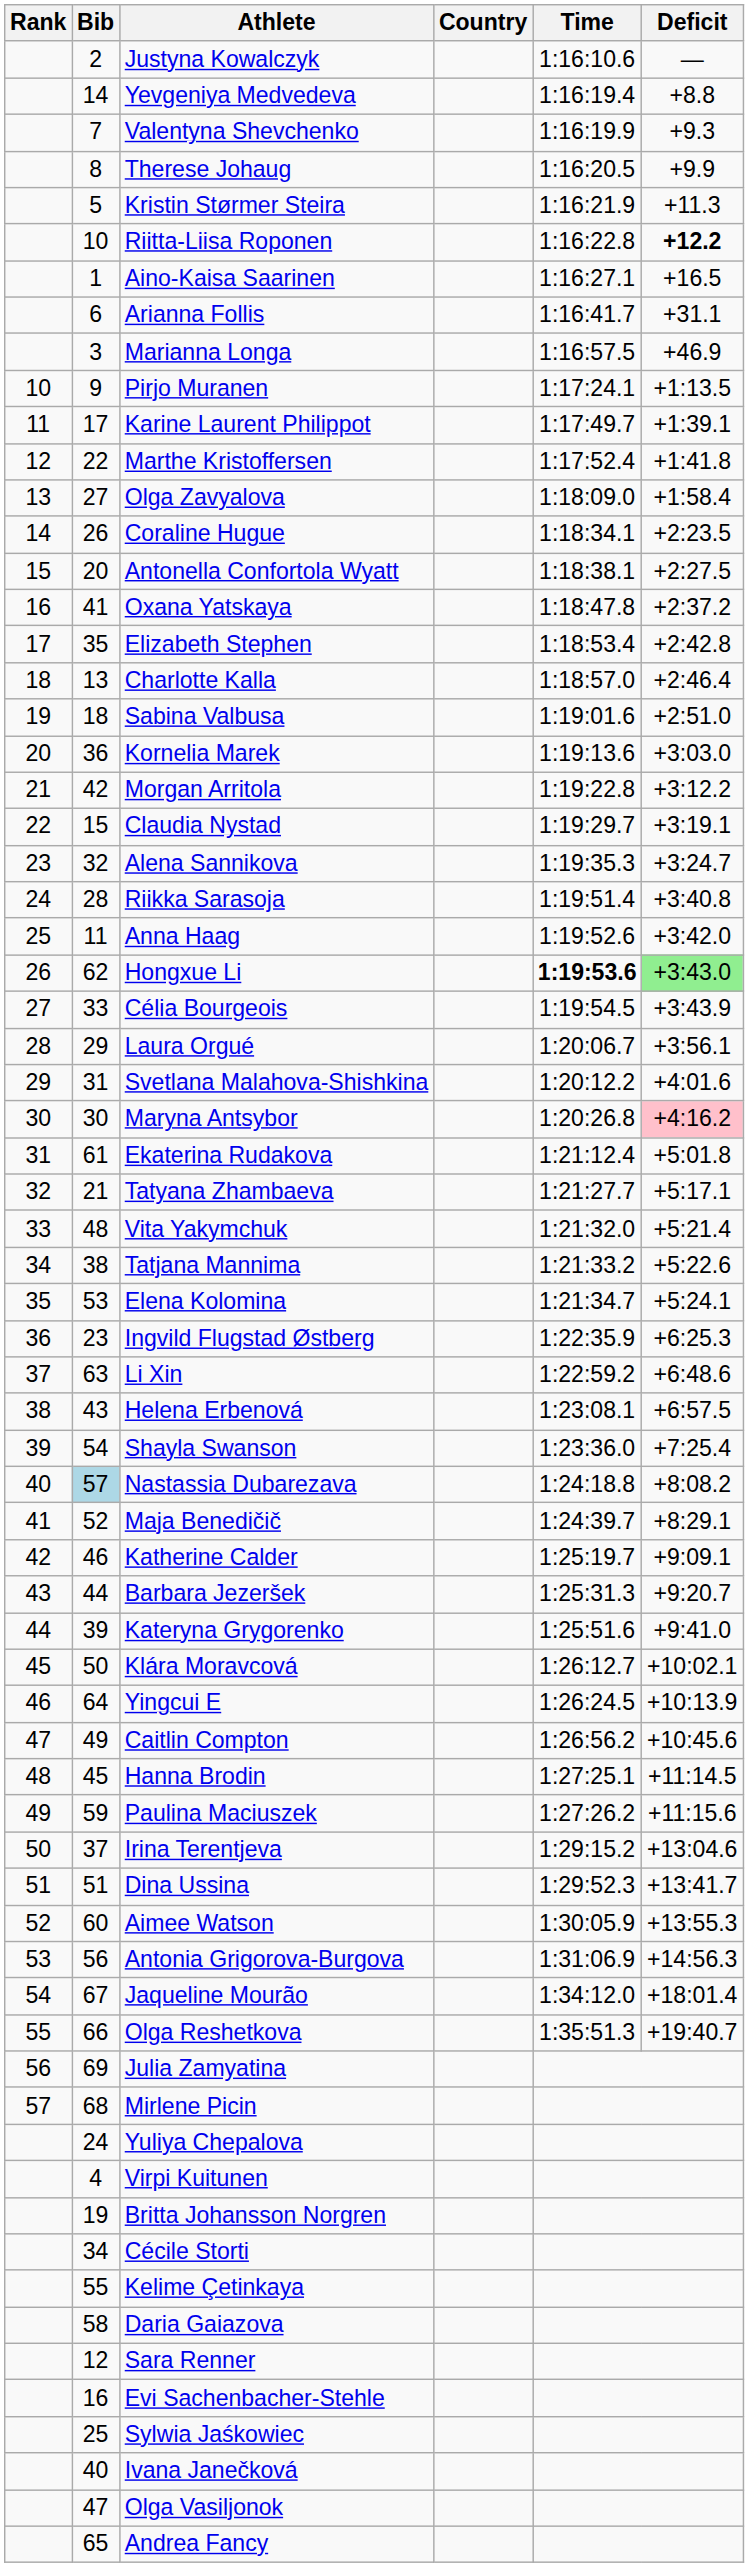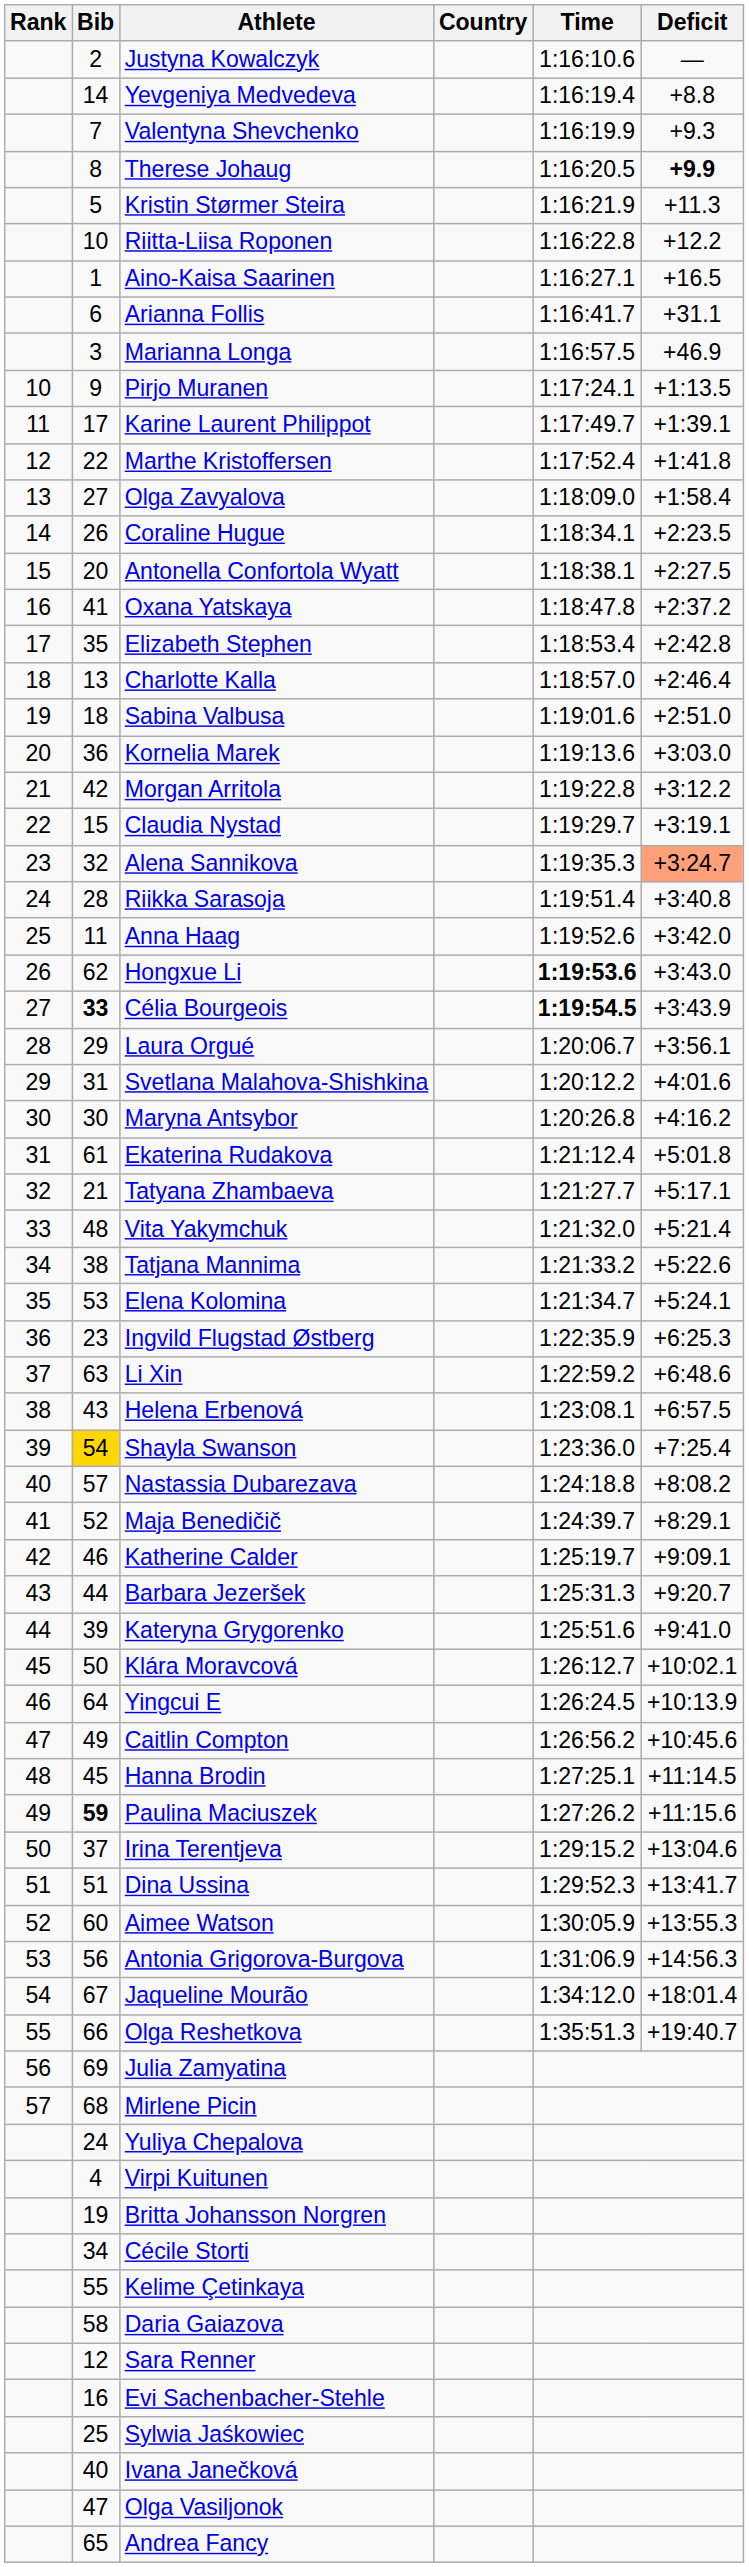Therese Johaug | Deficit: normal -> bold
Riitta-Liisa Roponen | Deficit: bold -> normal
Alena Sannikova | Deficit: no background -> lightsalmon background
Hongxue Li | Deficit: lightgreen background -> no background
Célia Bourgeois | Bib: normal -> bold
Célia Bourgeois | Time: normal -> bold
Maryna Antsybor | Deficit: pink background -> no background
Shayla Swanson | Bib: no background -> gold background
Nastassia Dubarezava | Bib: lightblue background -> no background
Paulina Maciuszek | Bib: normal -> bold
